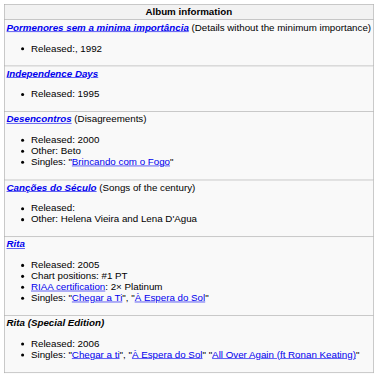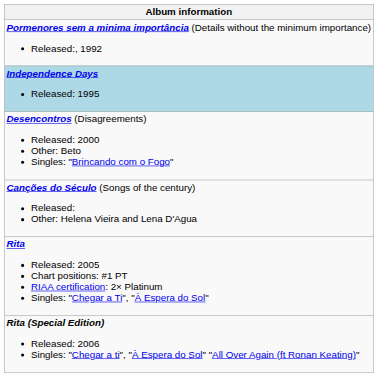row 3 | column 1: no background -> lightblue background
